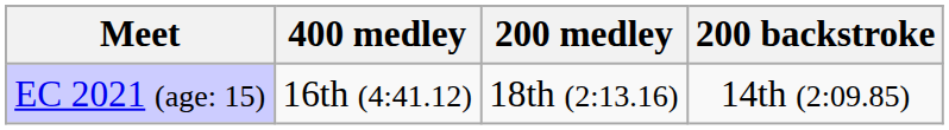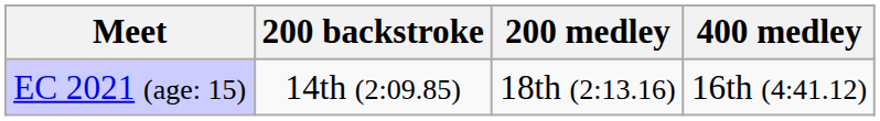columns swapped: 200 backstroke <-> 400 medley
